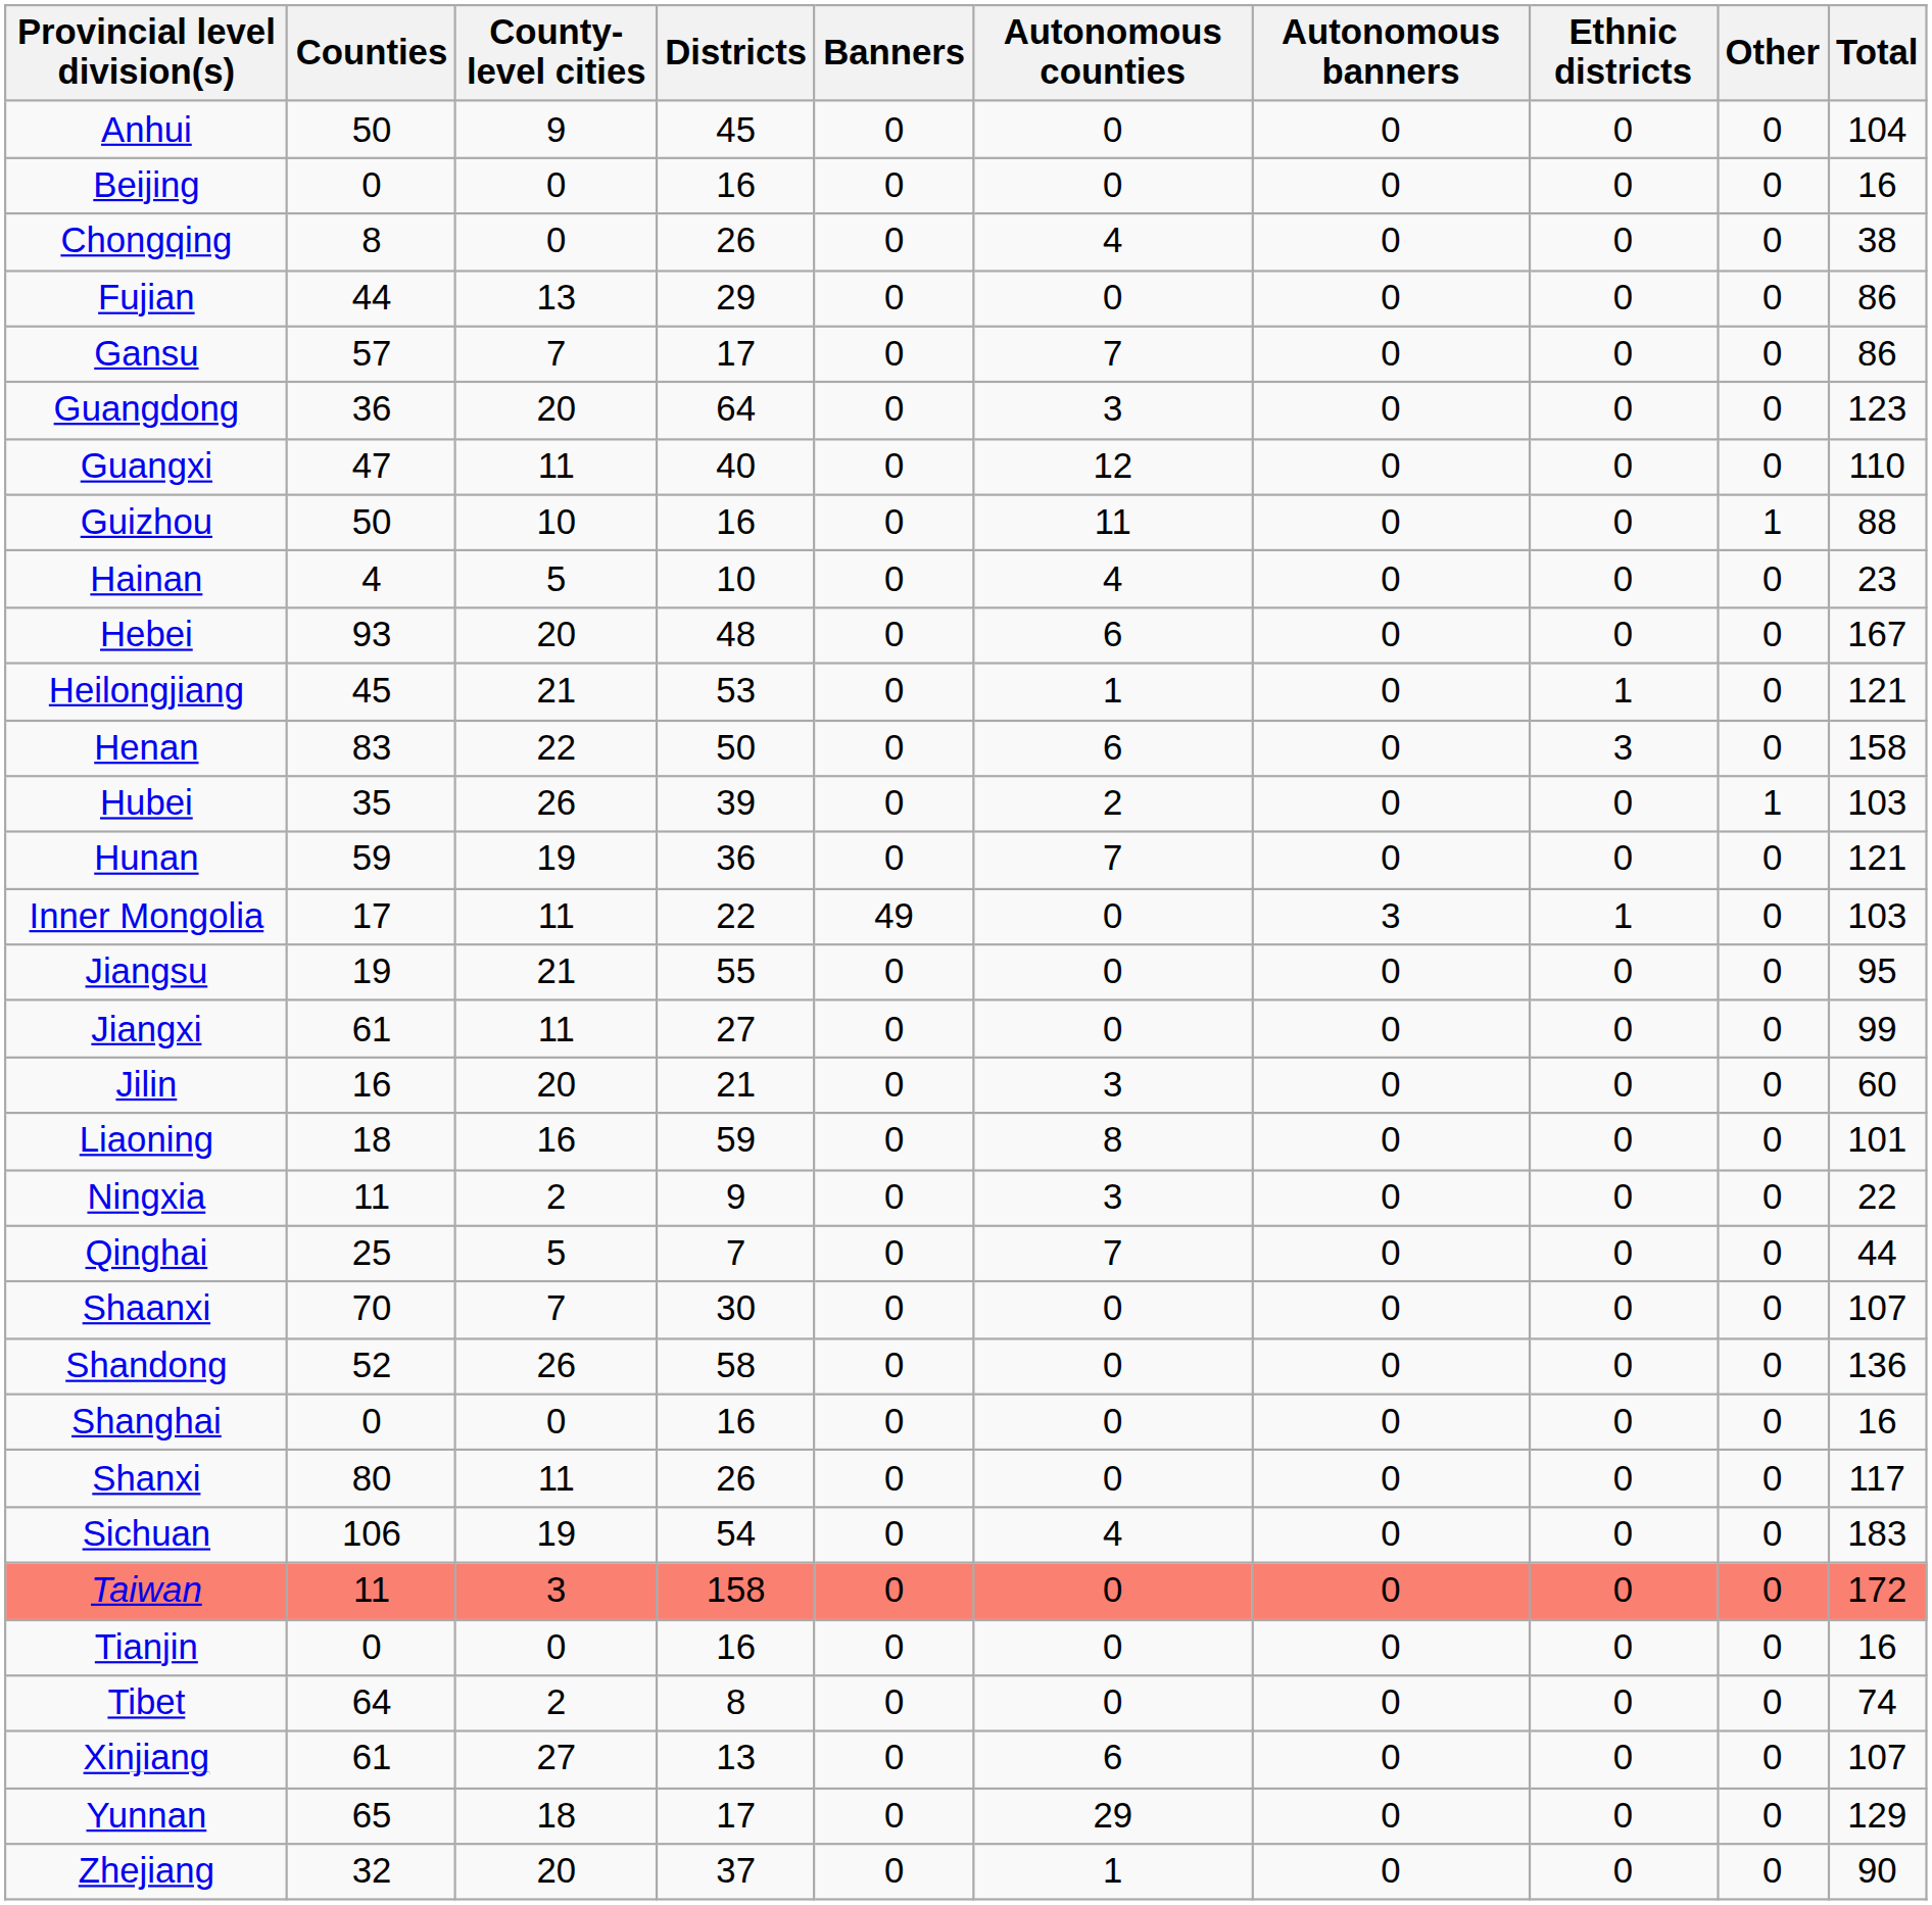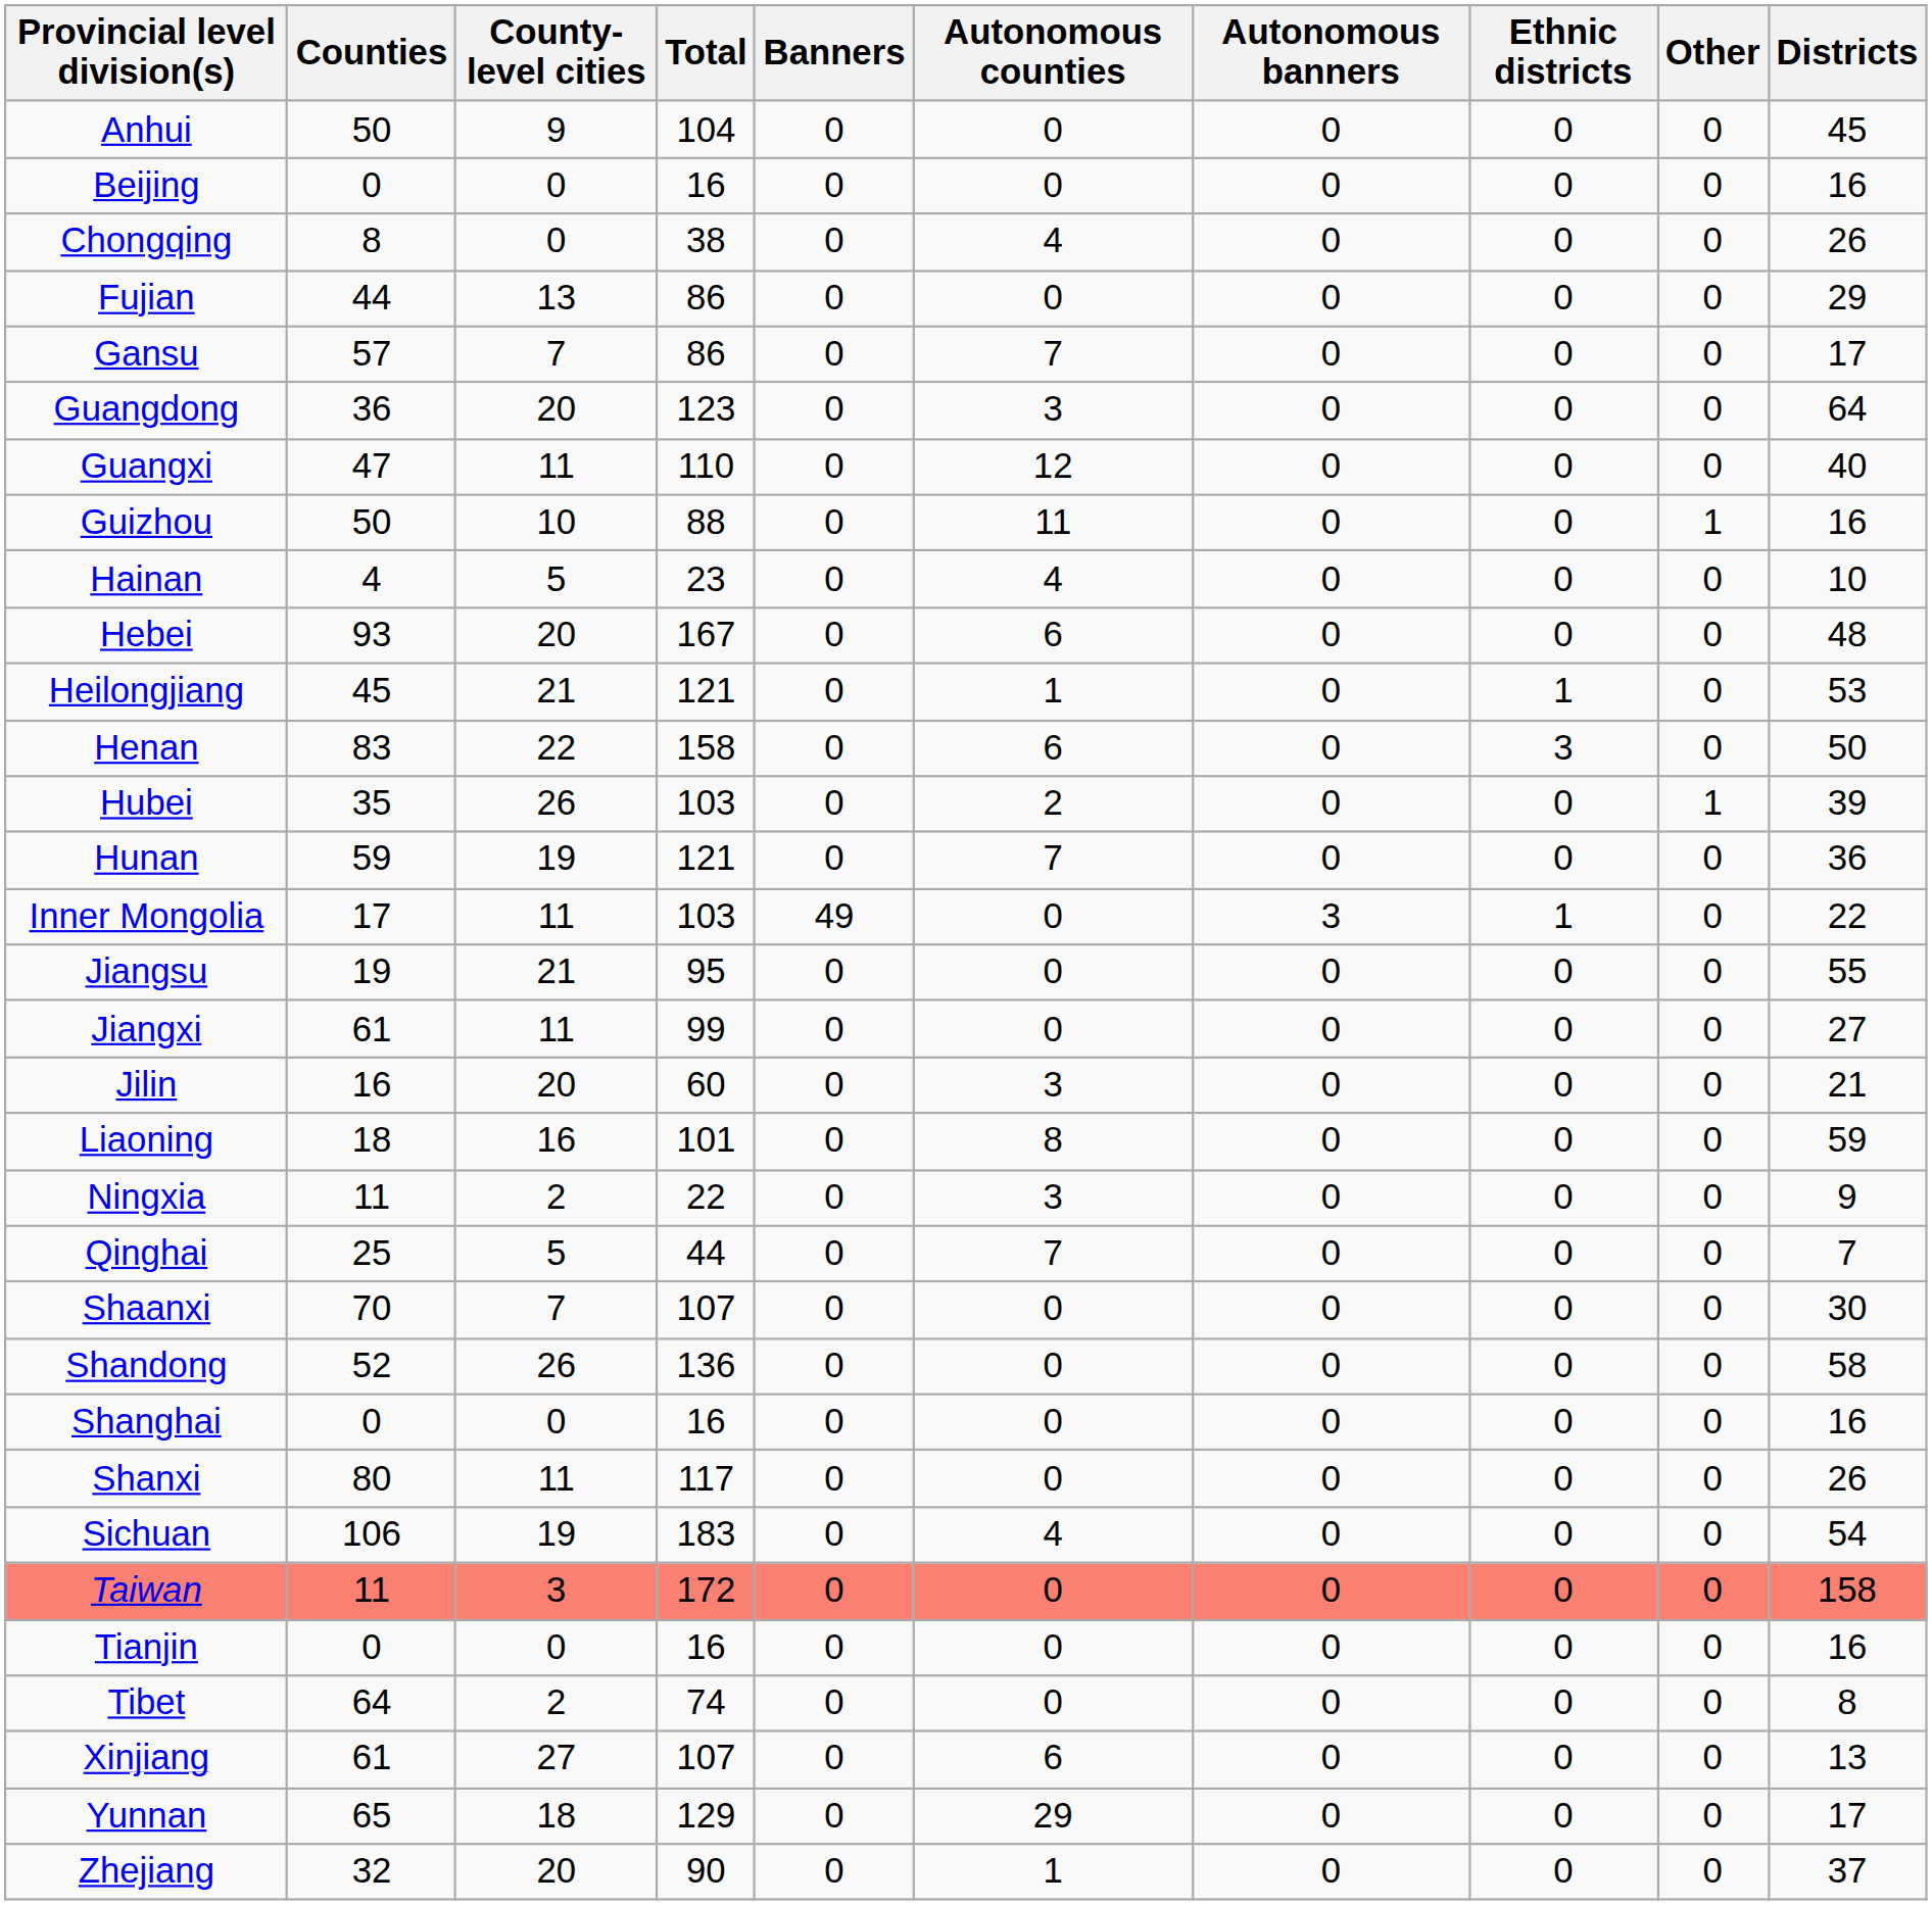columns swapped: Districts <-> Total
